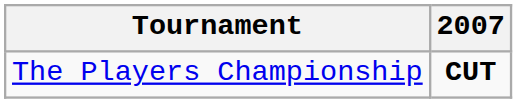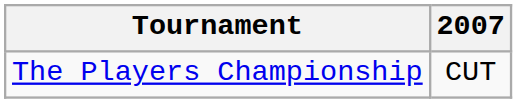The Players Championship | 2007: bold -> normal
